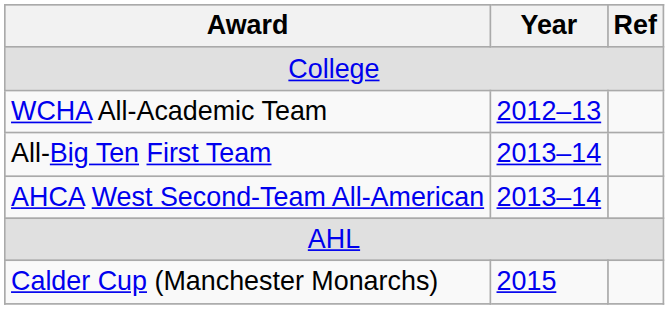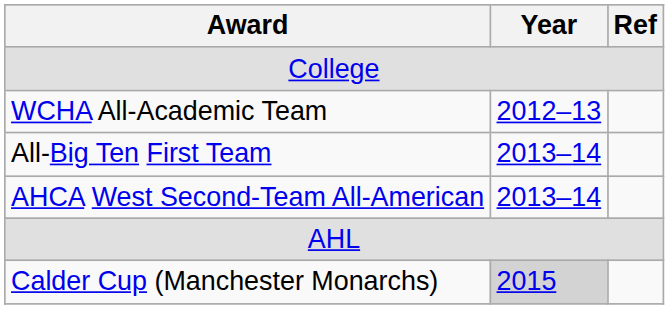Calder Cup (Manchester Monarchs) | Year: no background -> lightgrey background
